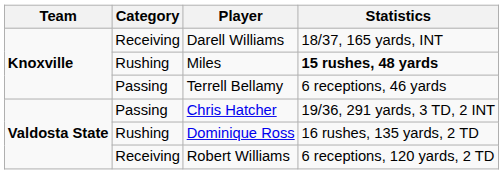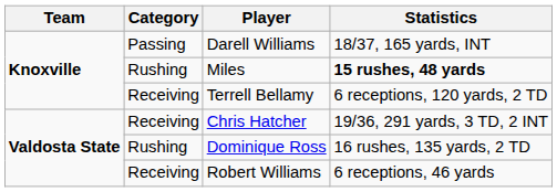Darell Williams | Category: Receiving -> Passing
Terrell Bellamy | Category: Passing -> Receiving
Terrell Bellamy | Statistics: 6 receptions, 46 yards -> 6 receptions, 120 yards, 2 TD
Chris Hatcher | Category: Passing -> Receiving
Robert Williams | Statistics: 6 receptions, 120 yards, 2 TD -> 6 receptions, 46 yards
